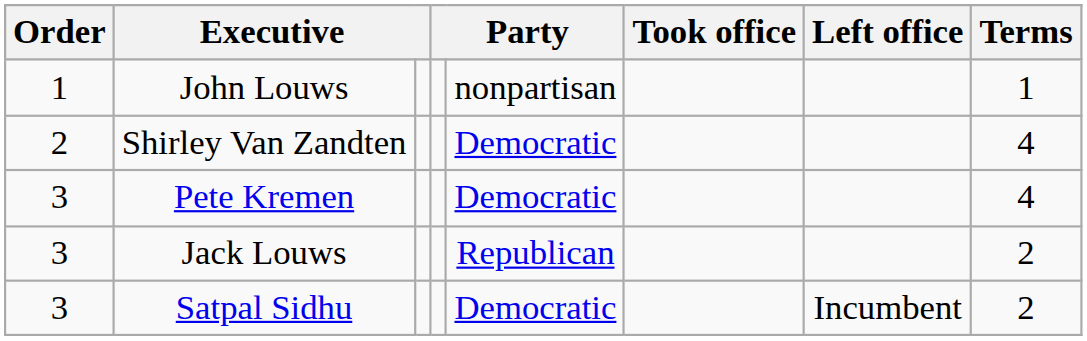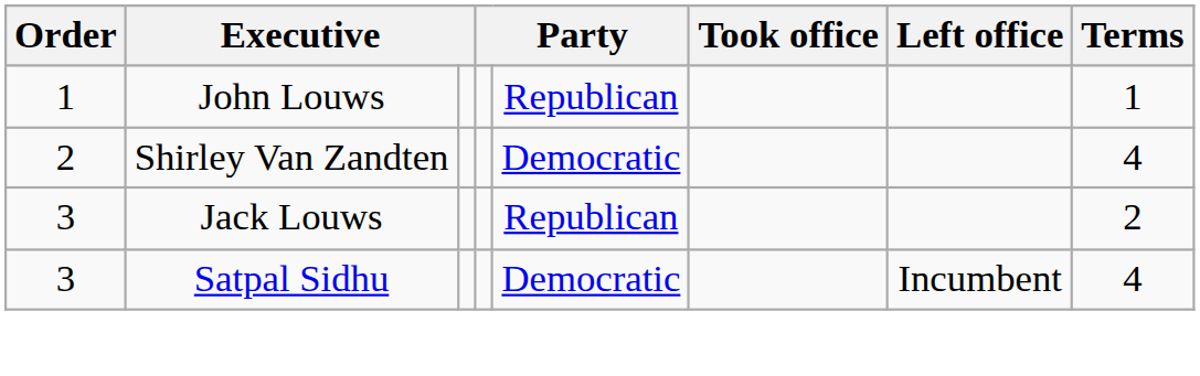John Louws | column 5: nonpartisan -> Republican
- row: 3 | Pete Kremen | Democratic | 4
Satpal Sidhu | Terms: 2 -> 4
